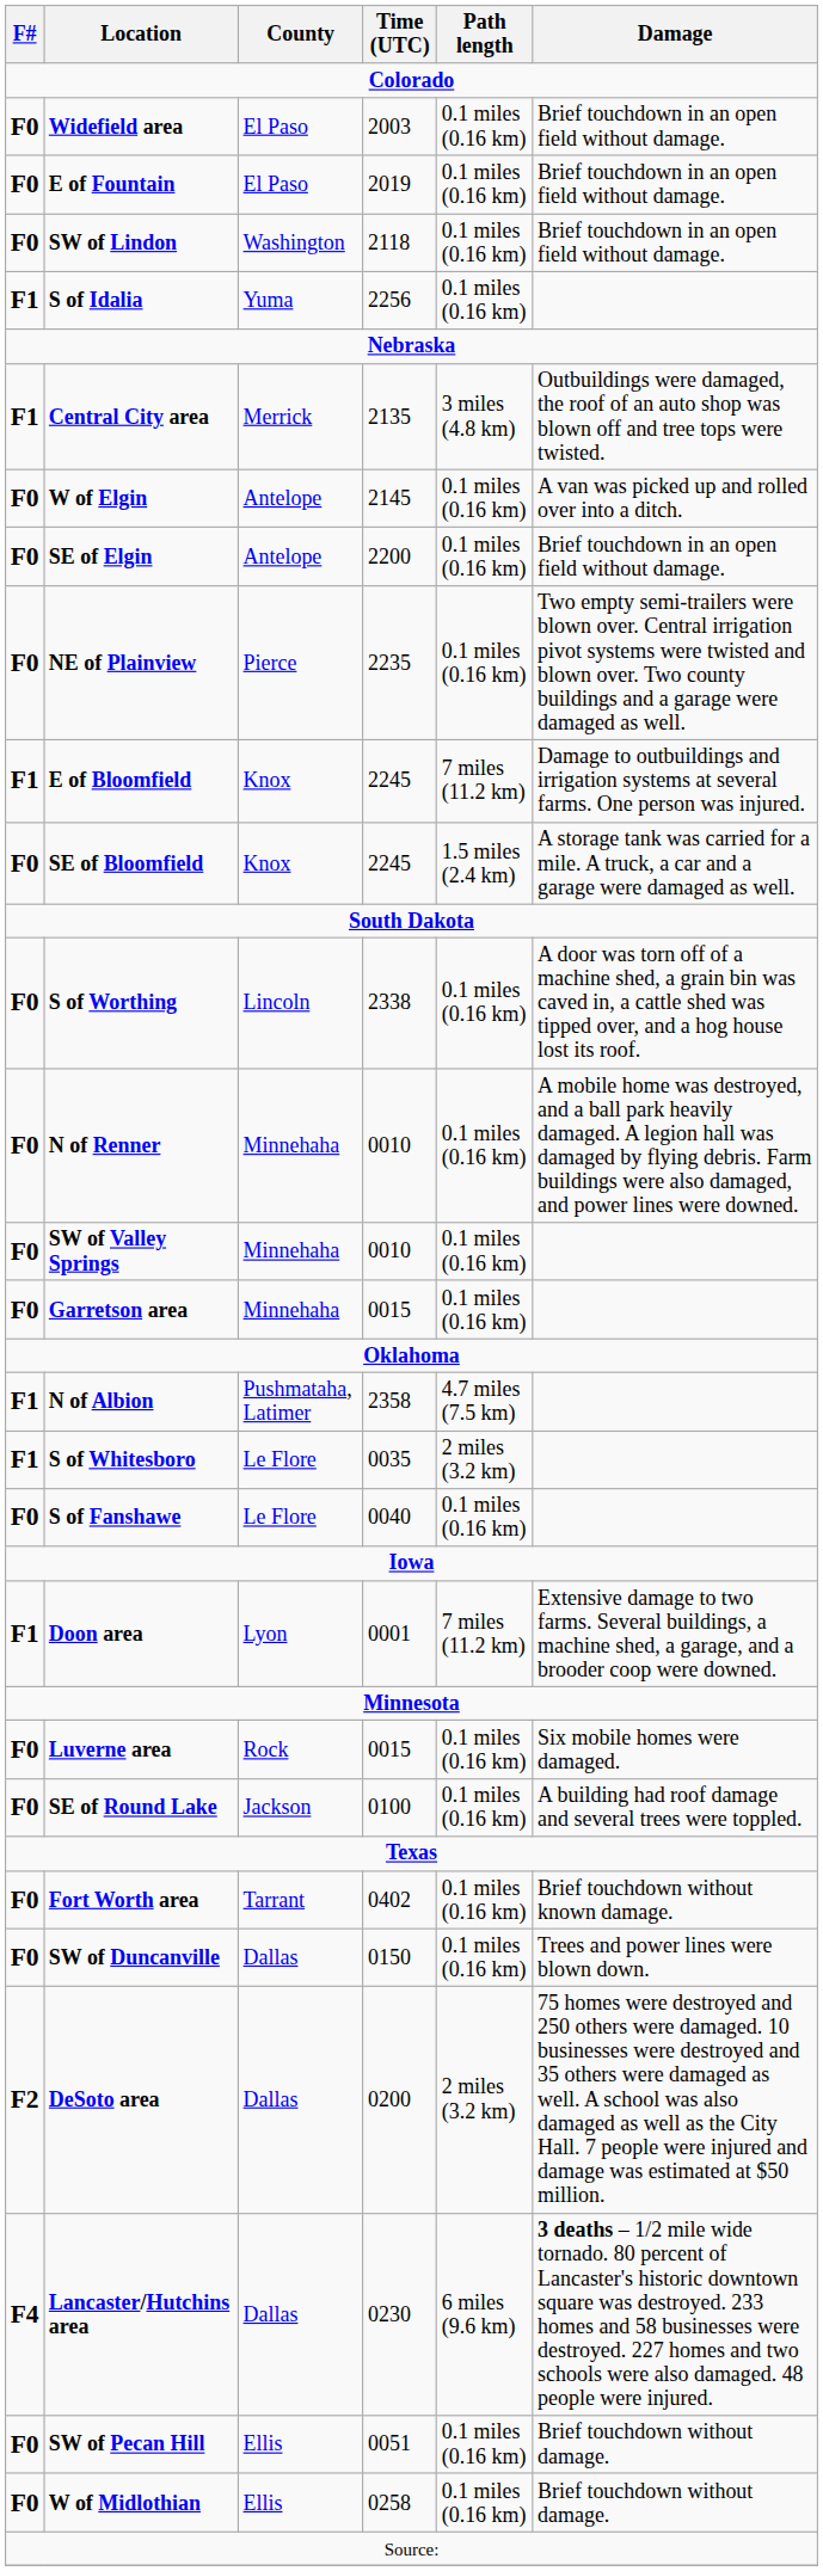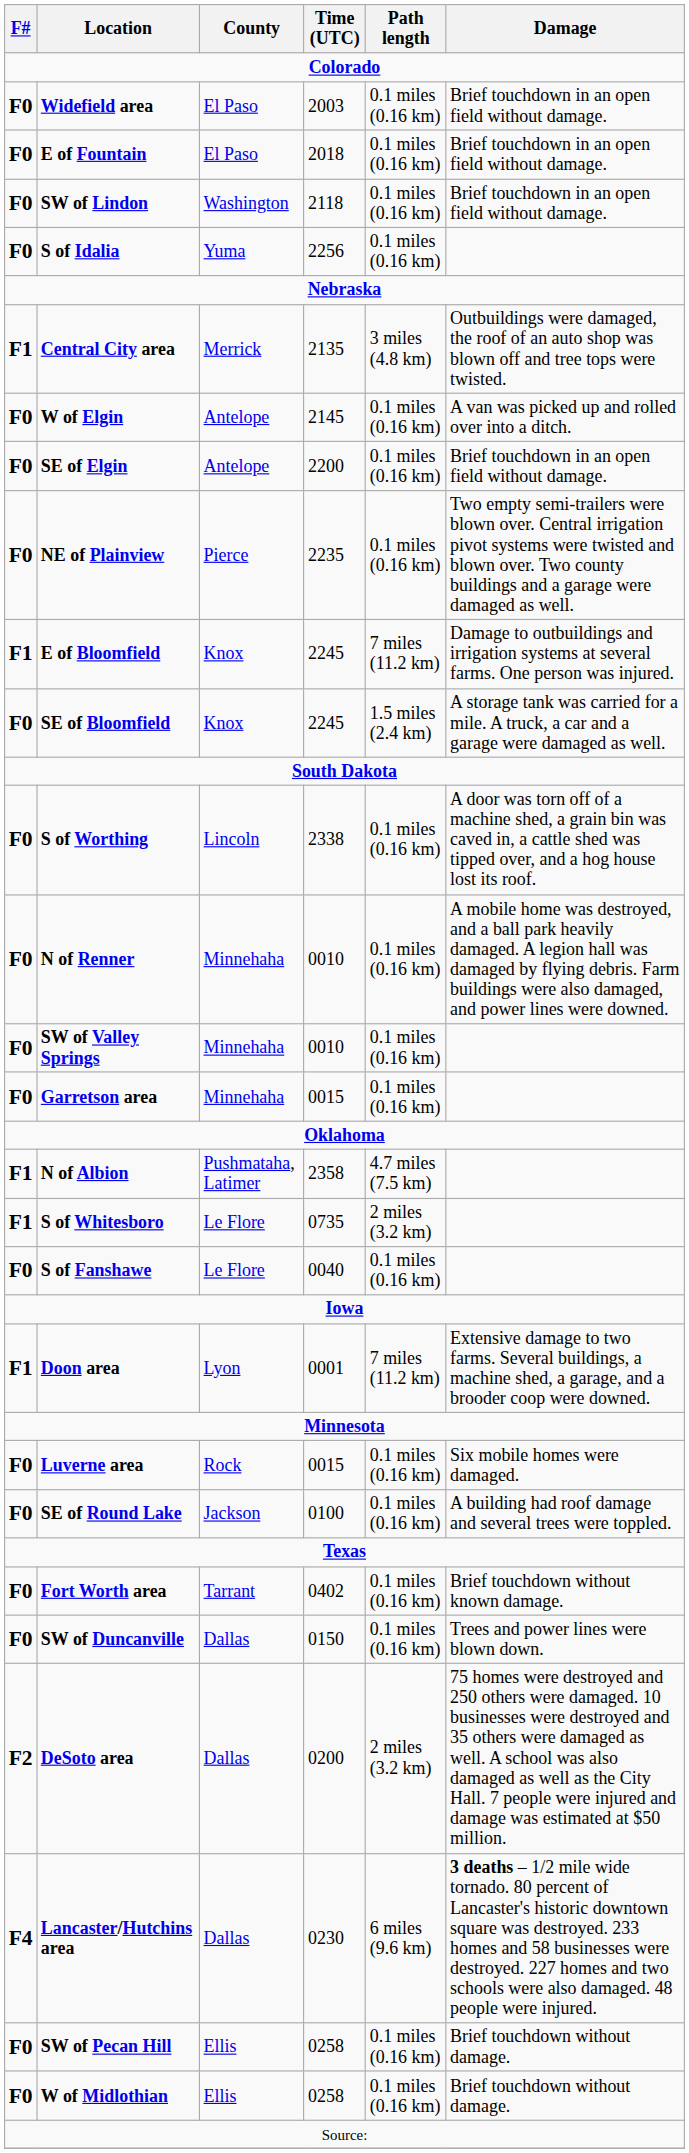E of Fountain | Time (UTC): 2019 -> 2018
S of Idalia | F#: F1 -> F0
S of Whitesboro | Time (UTC): 0035 -> 0735
SW of Pecan Hill | Time (UTC): 0051 -> 0258
